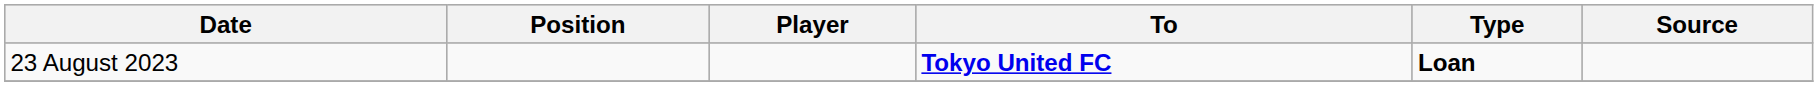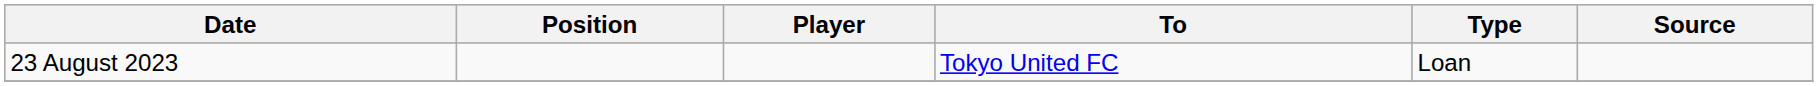23 August 2023 | To: bold -> normal
23 August 2023 | Type: bold -> normal
